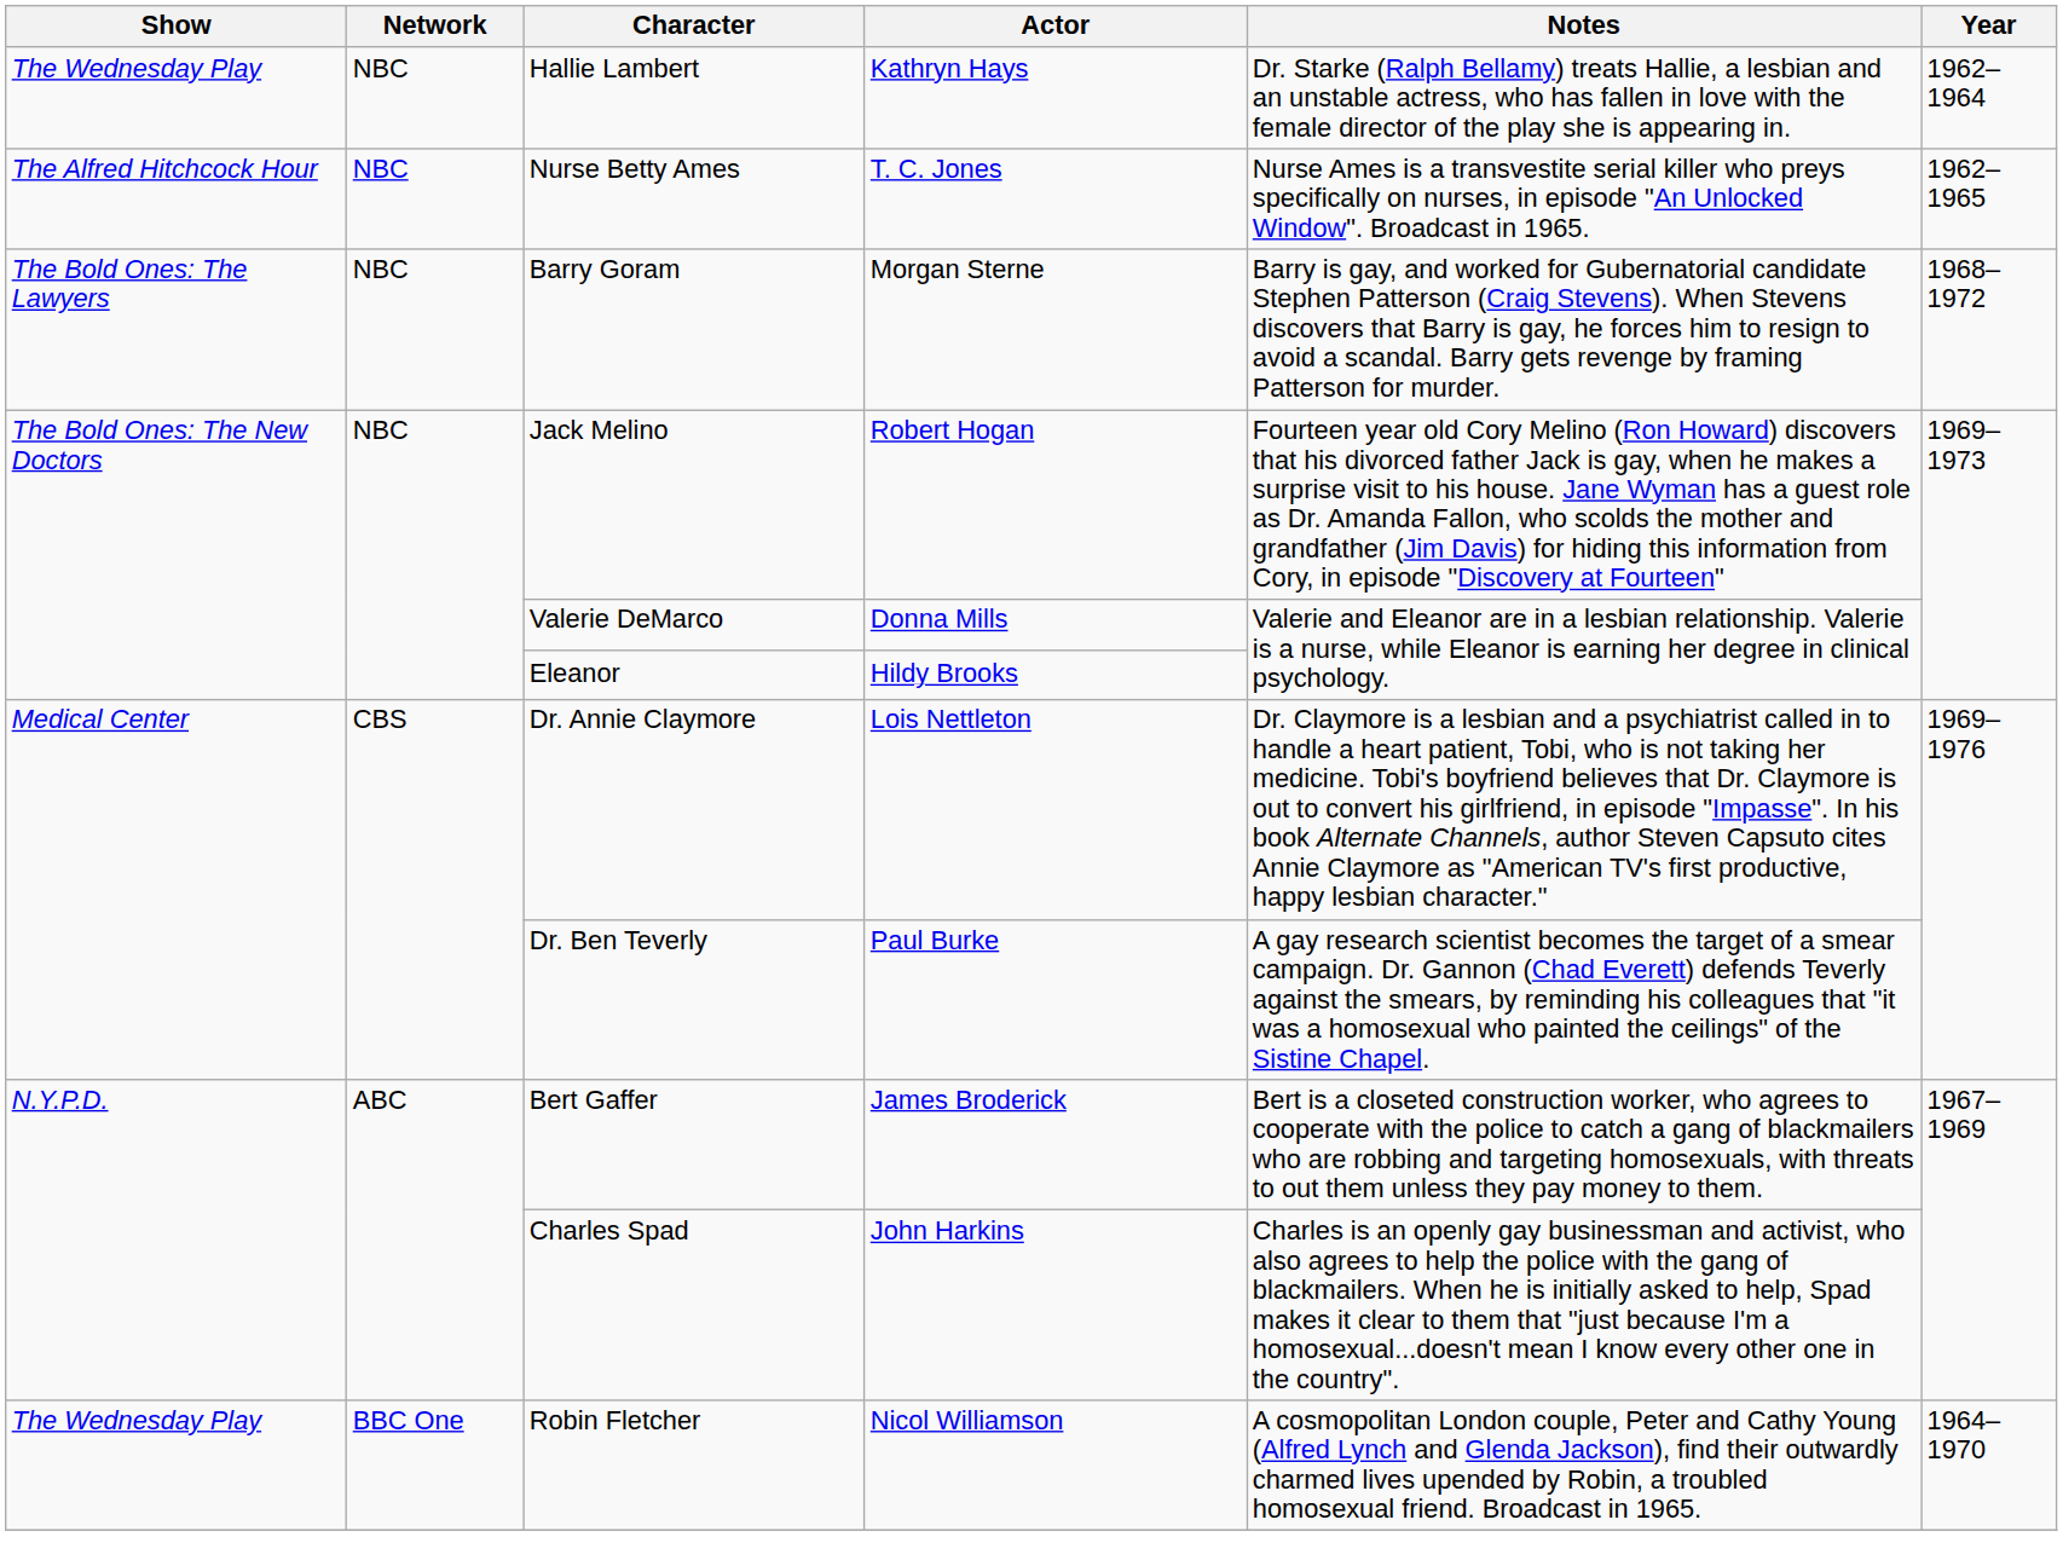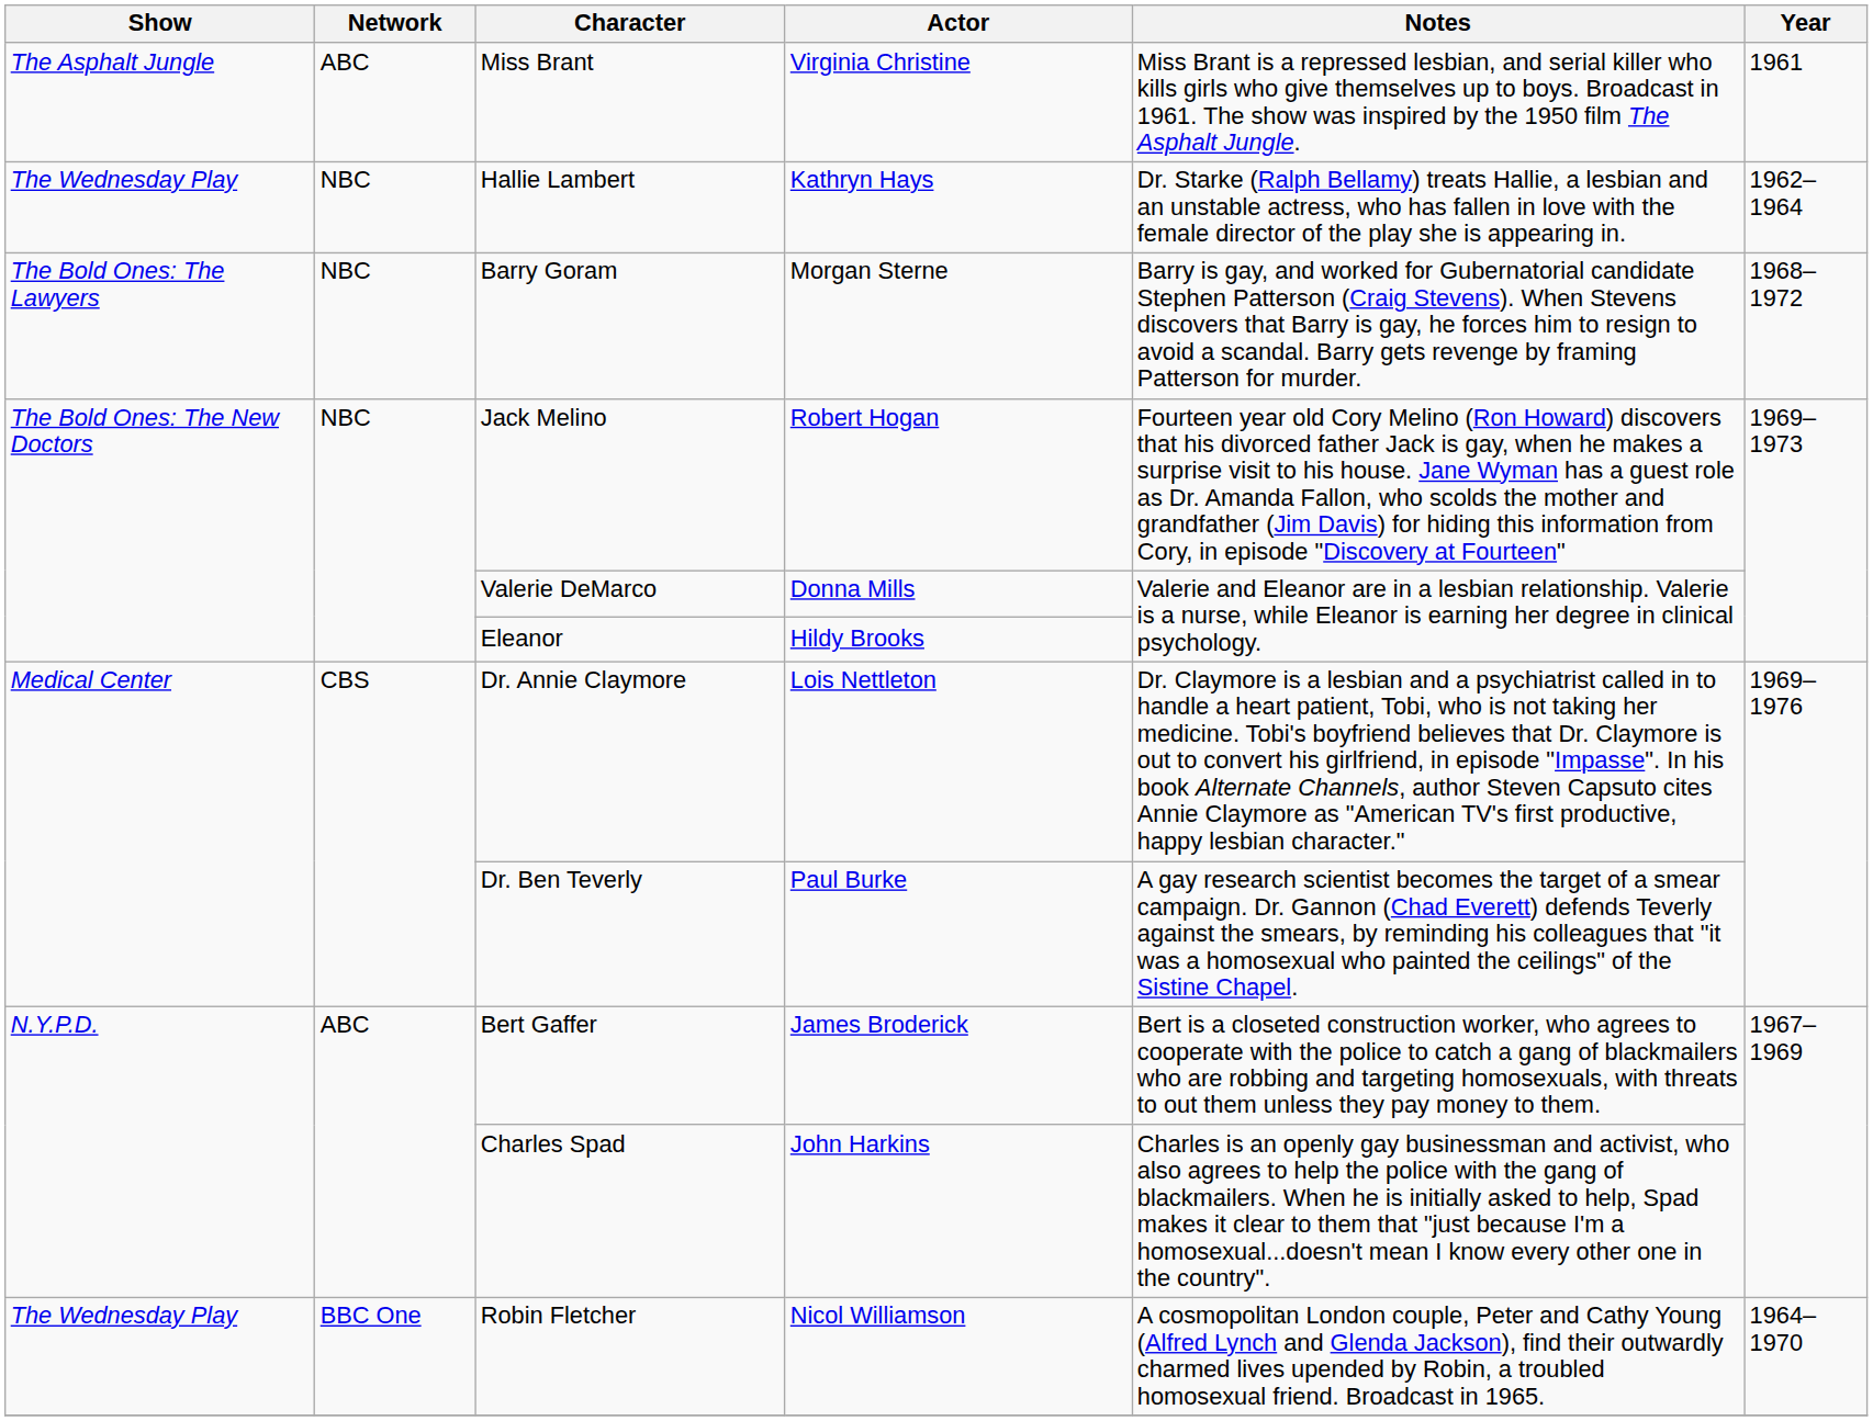+ row: The Asphalt Jungle | ABC | Miss Brant | Virginia Christine | Miss Brant is a repressed lesbian, and serial killer who kills girls who give themselves up to boys. Broadcast in 1961. The show was inspired by the 1950 film The Asphalt Jungle. | 1961
- row: The Alfred Hitchcock Hour | NBC | Nurse Betty Ames | T. C. Jones | Nurse Ames is a transvestite serial killer who preys specifically on nurses, in episode "An Unlocked Window". Broadcast in 1965. | 1962–1965
